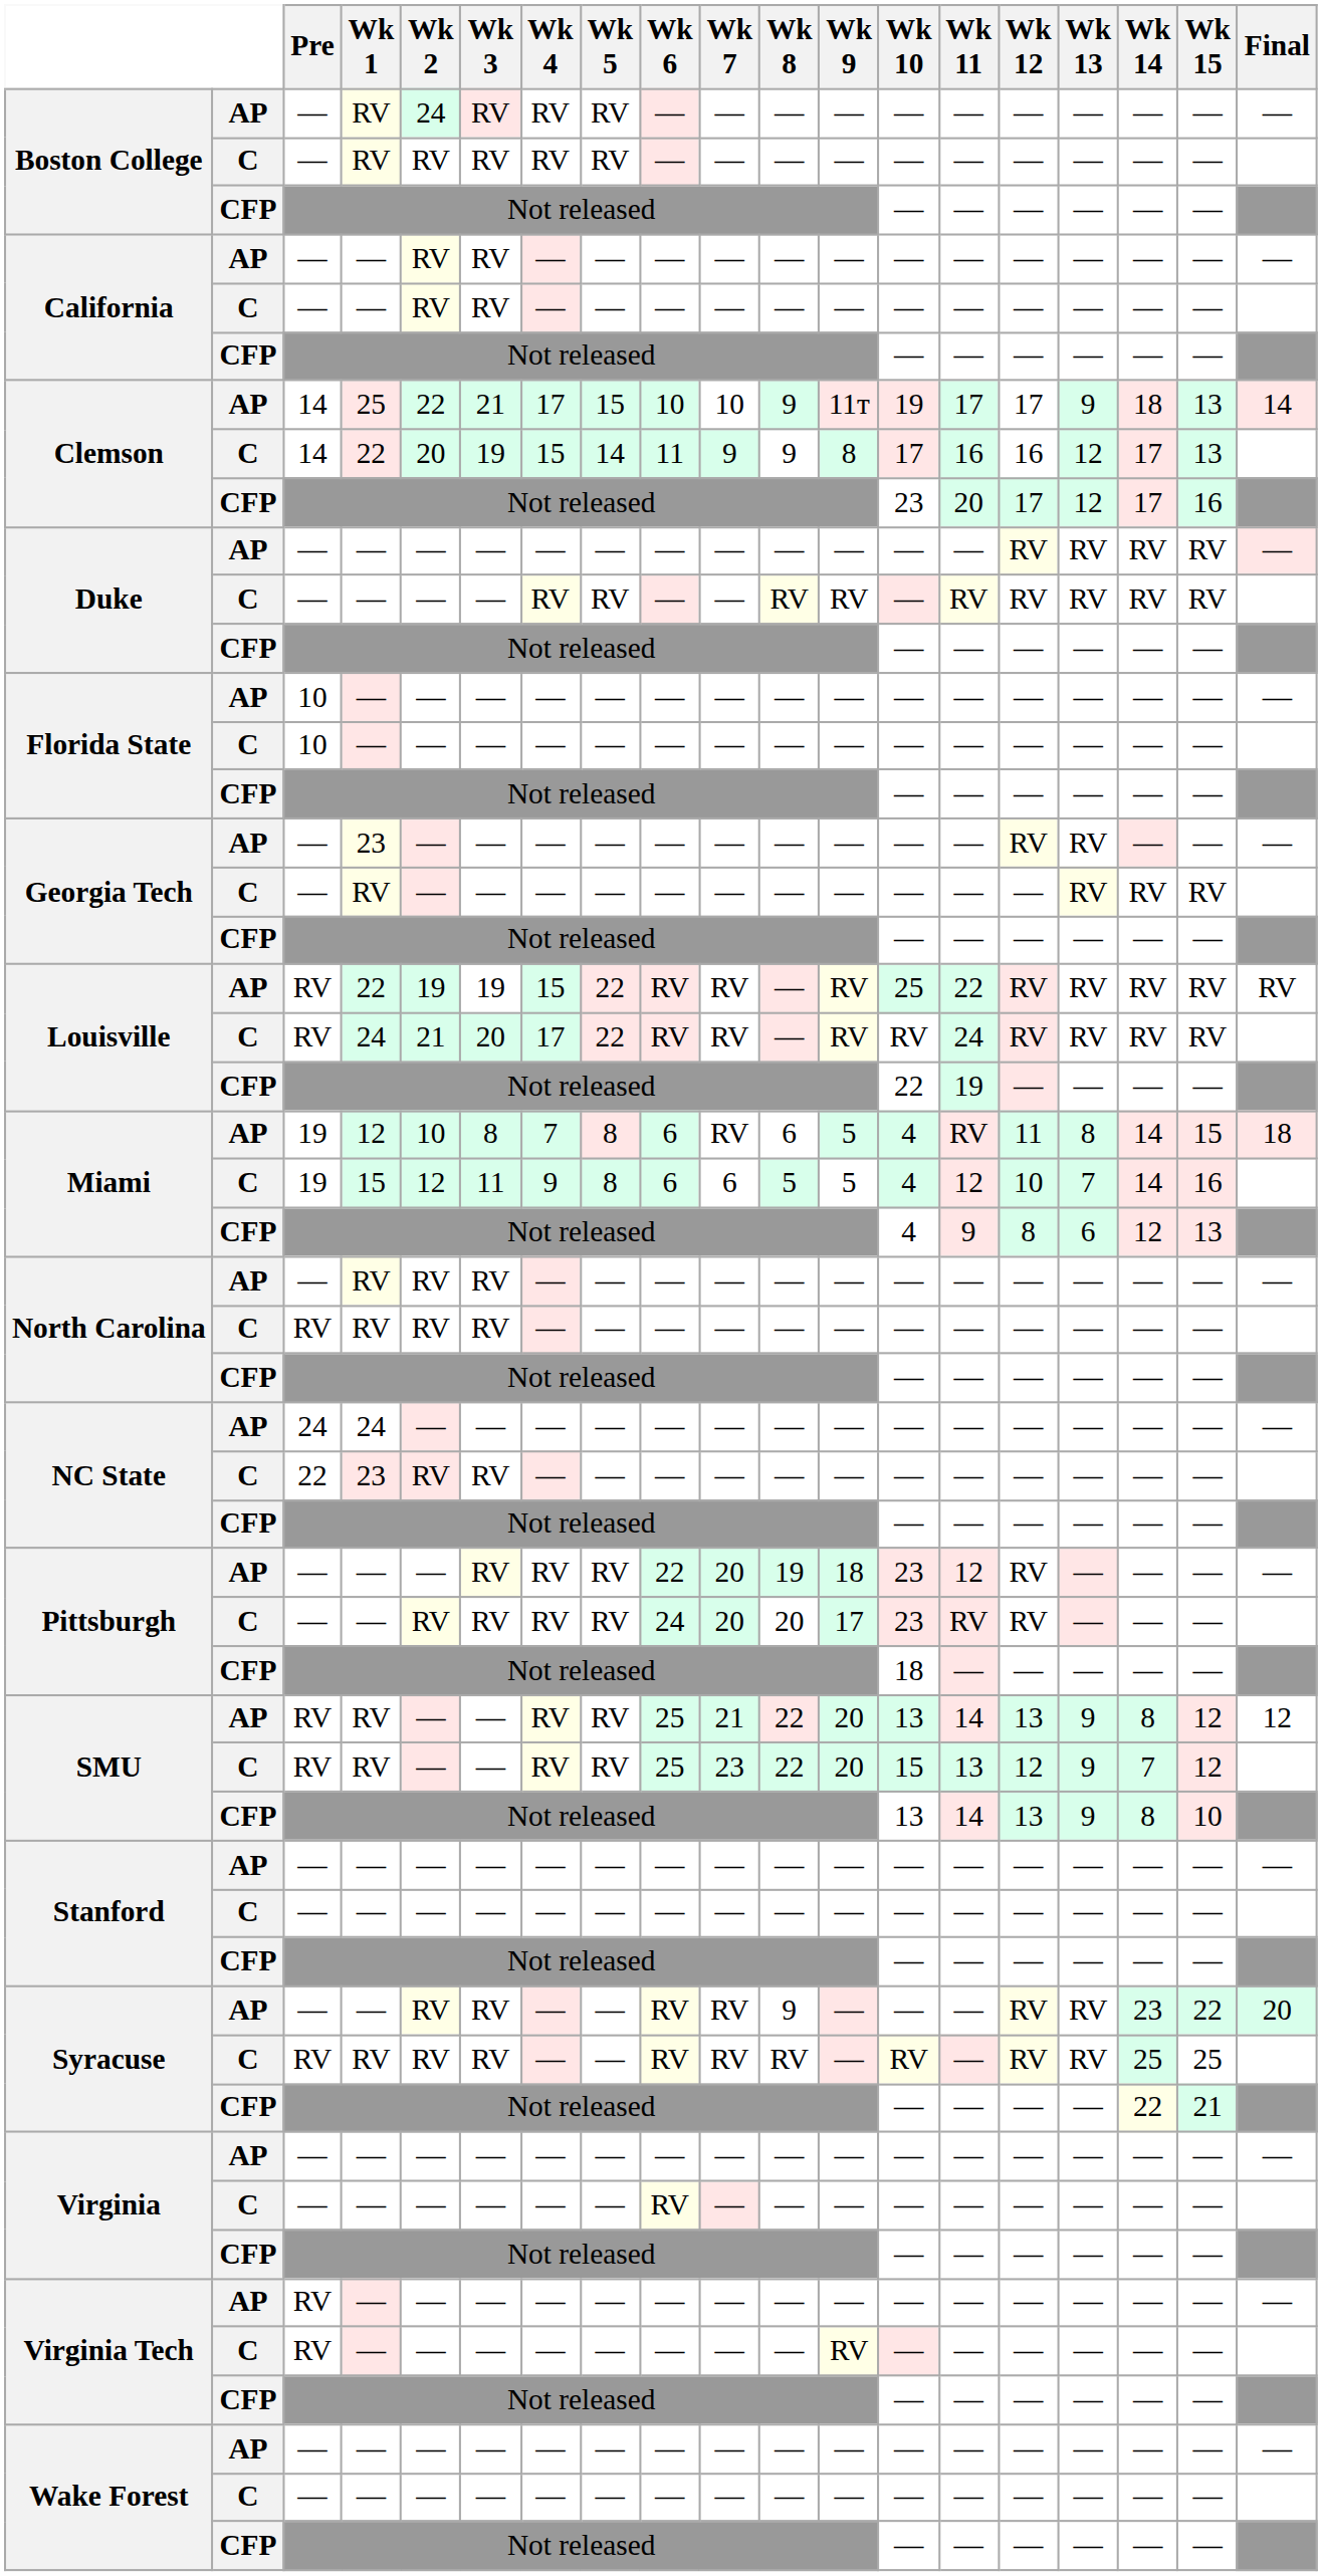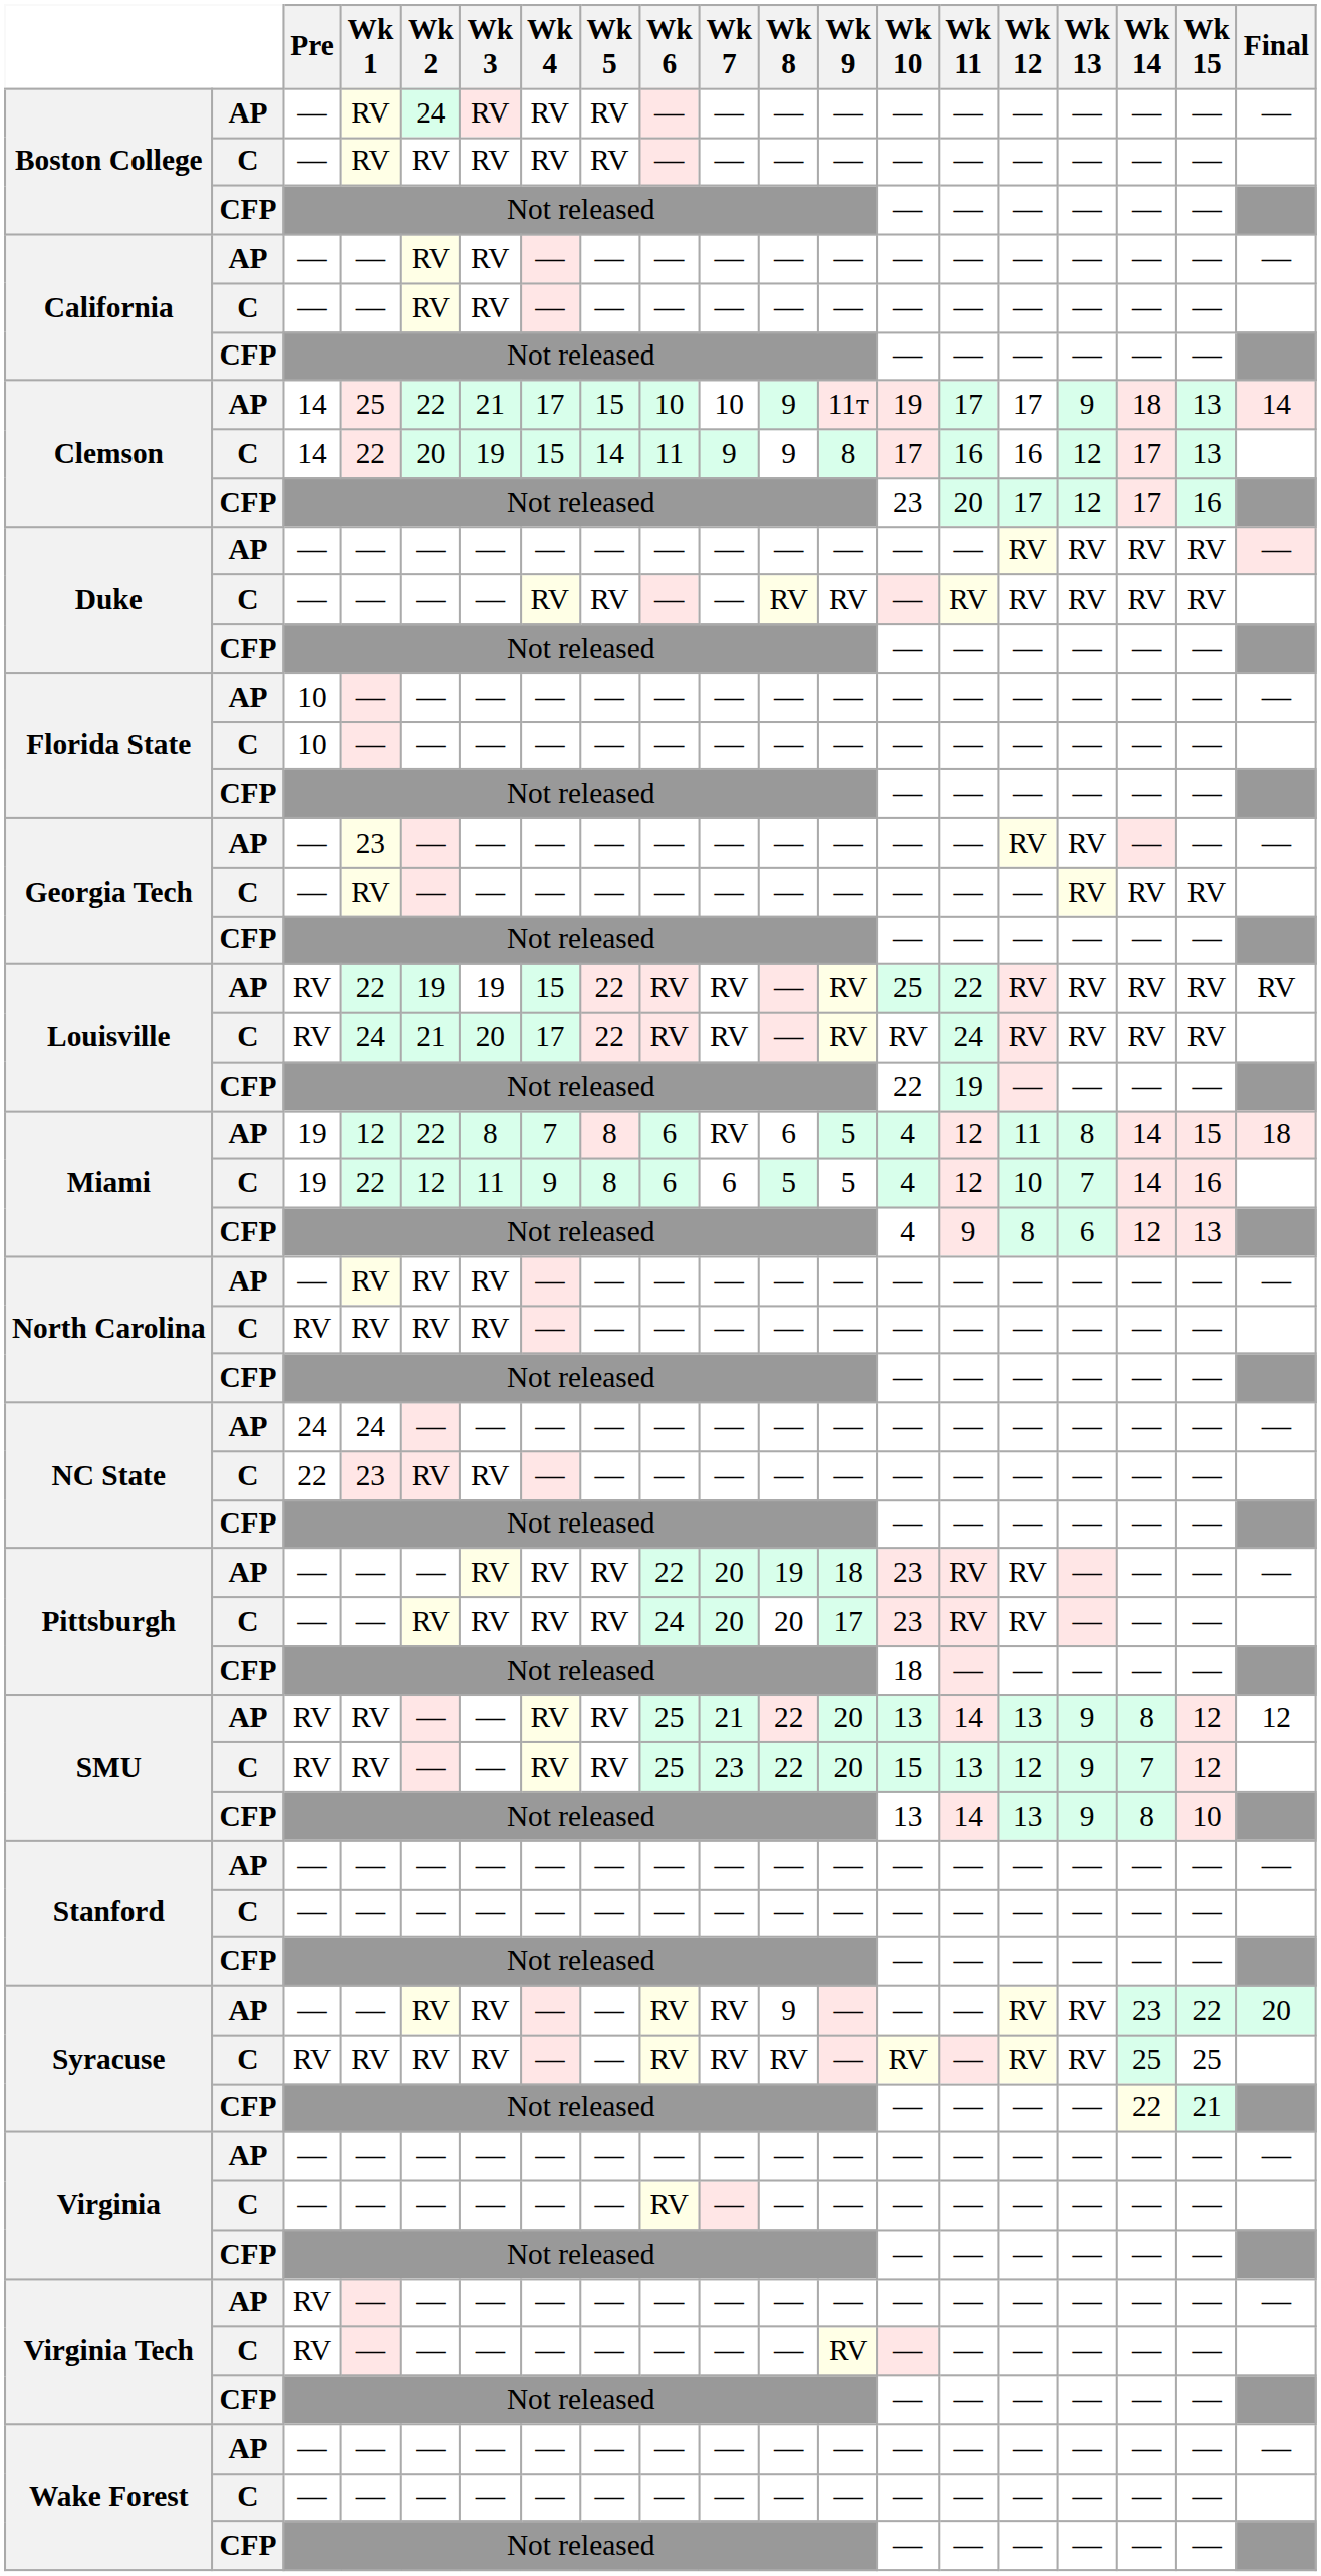Miami / AP | Wk 2: 10 -> 22
Miami / AP | Wk 11: RV -> 12
Miami / C | Wk 1: 15 -> 22
Pittsburgh / AP | Wk 11: 12 -> RV
